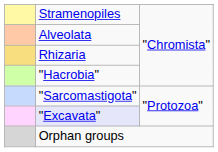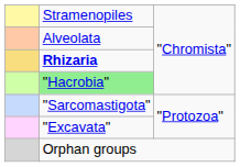Rhizaria | column 2: normal -> bold
"Hacrobia" | column 2: no background -> lightgreen background
"Excavata" | column 2: lavender background -> no background
